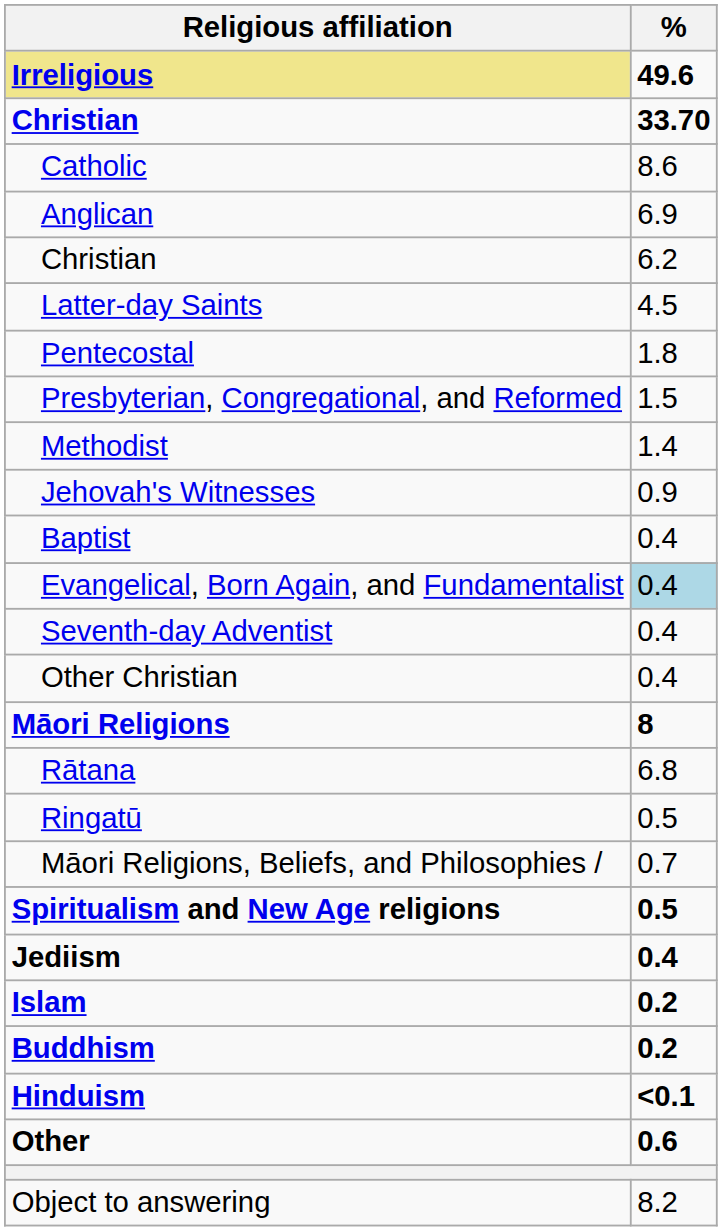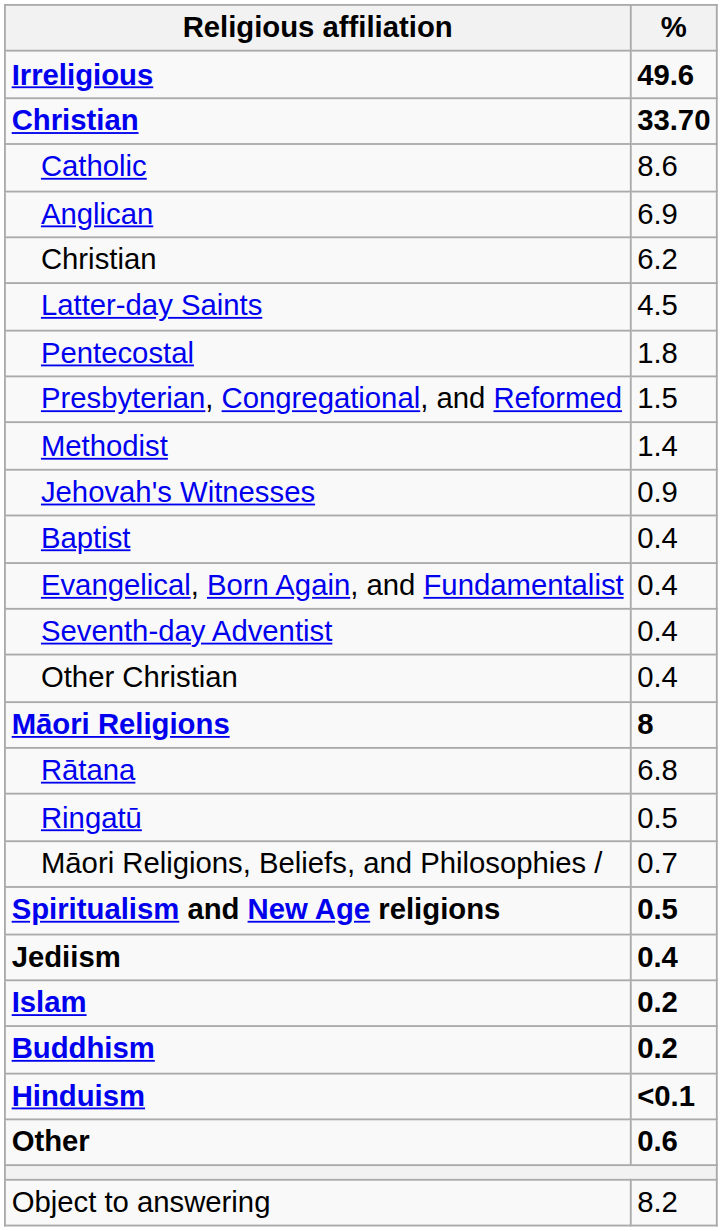Irreligious | Religious affiliation: khaki background -> no background
Evangelical, Born Again, and Fundamentalist | %: lightblue background -> no background
